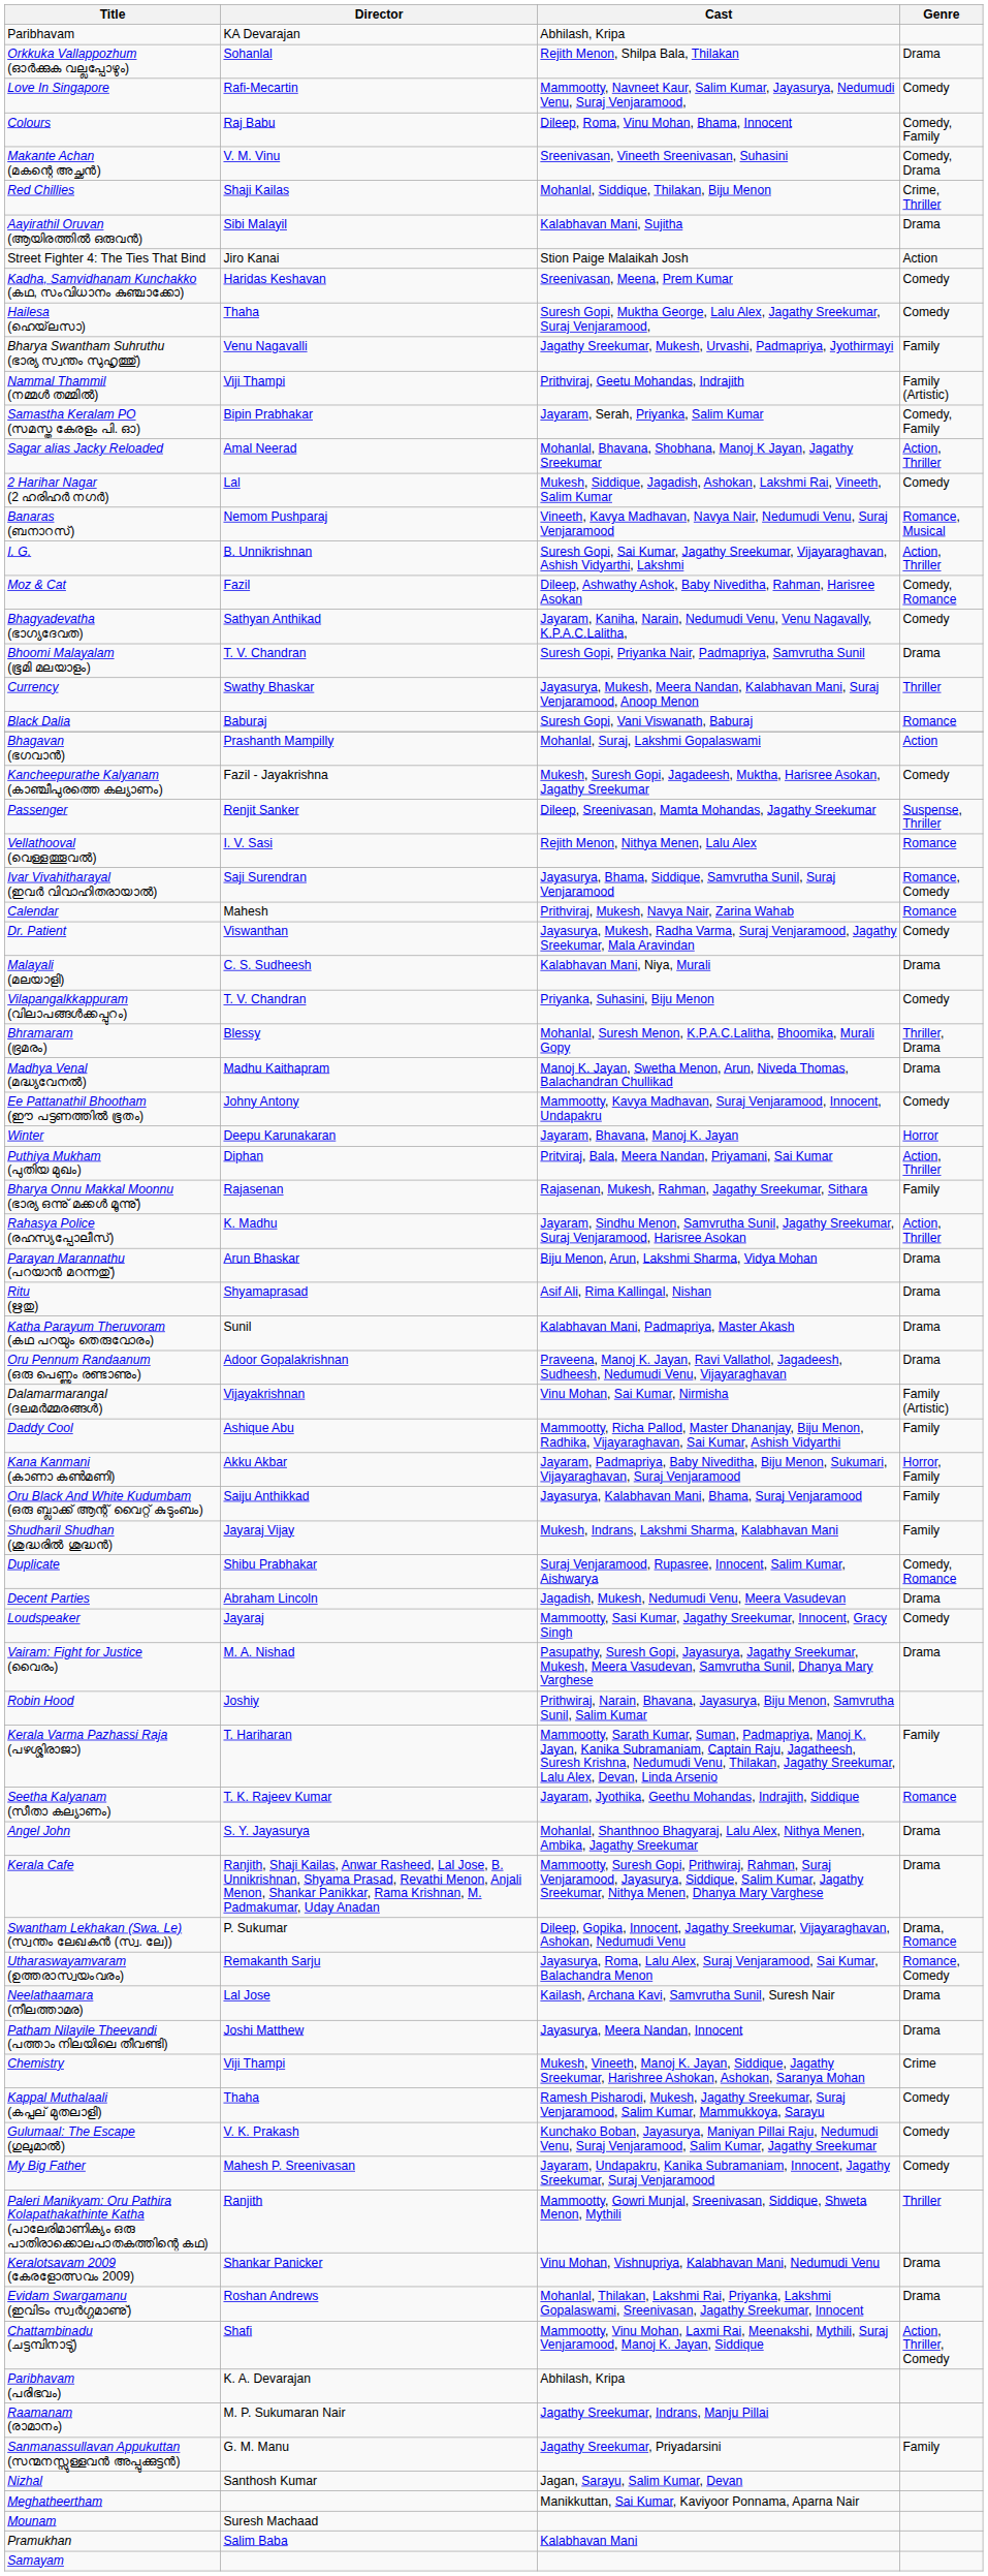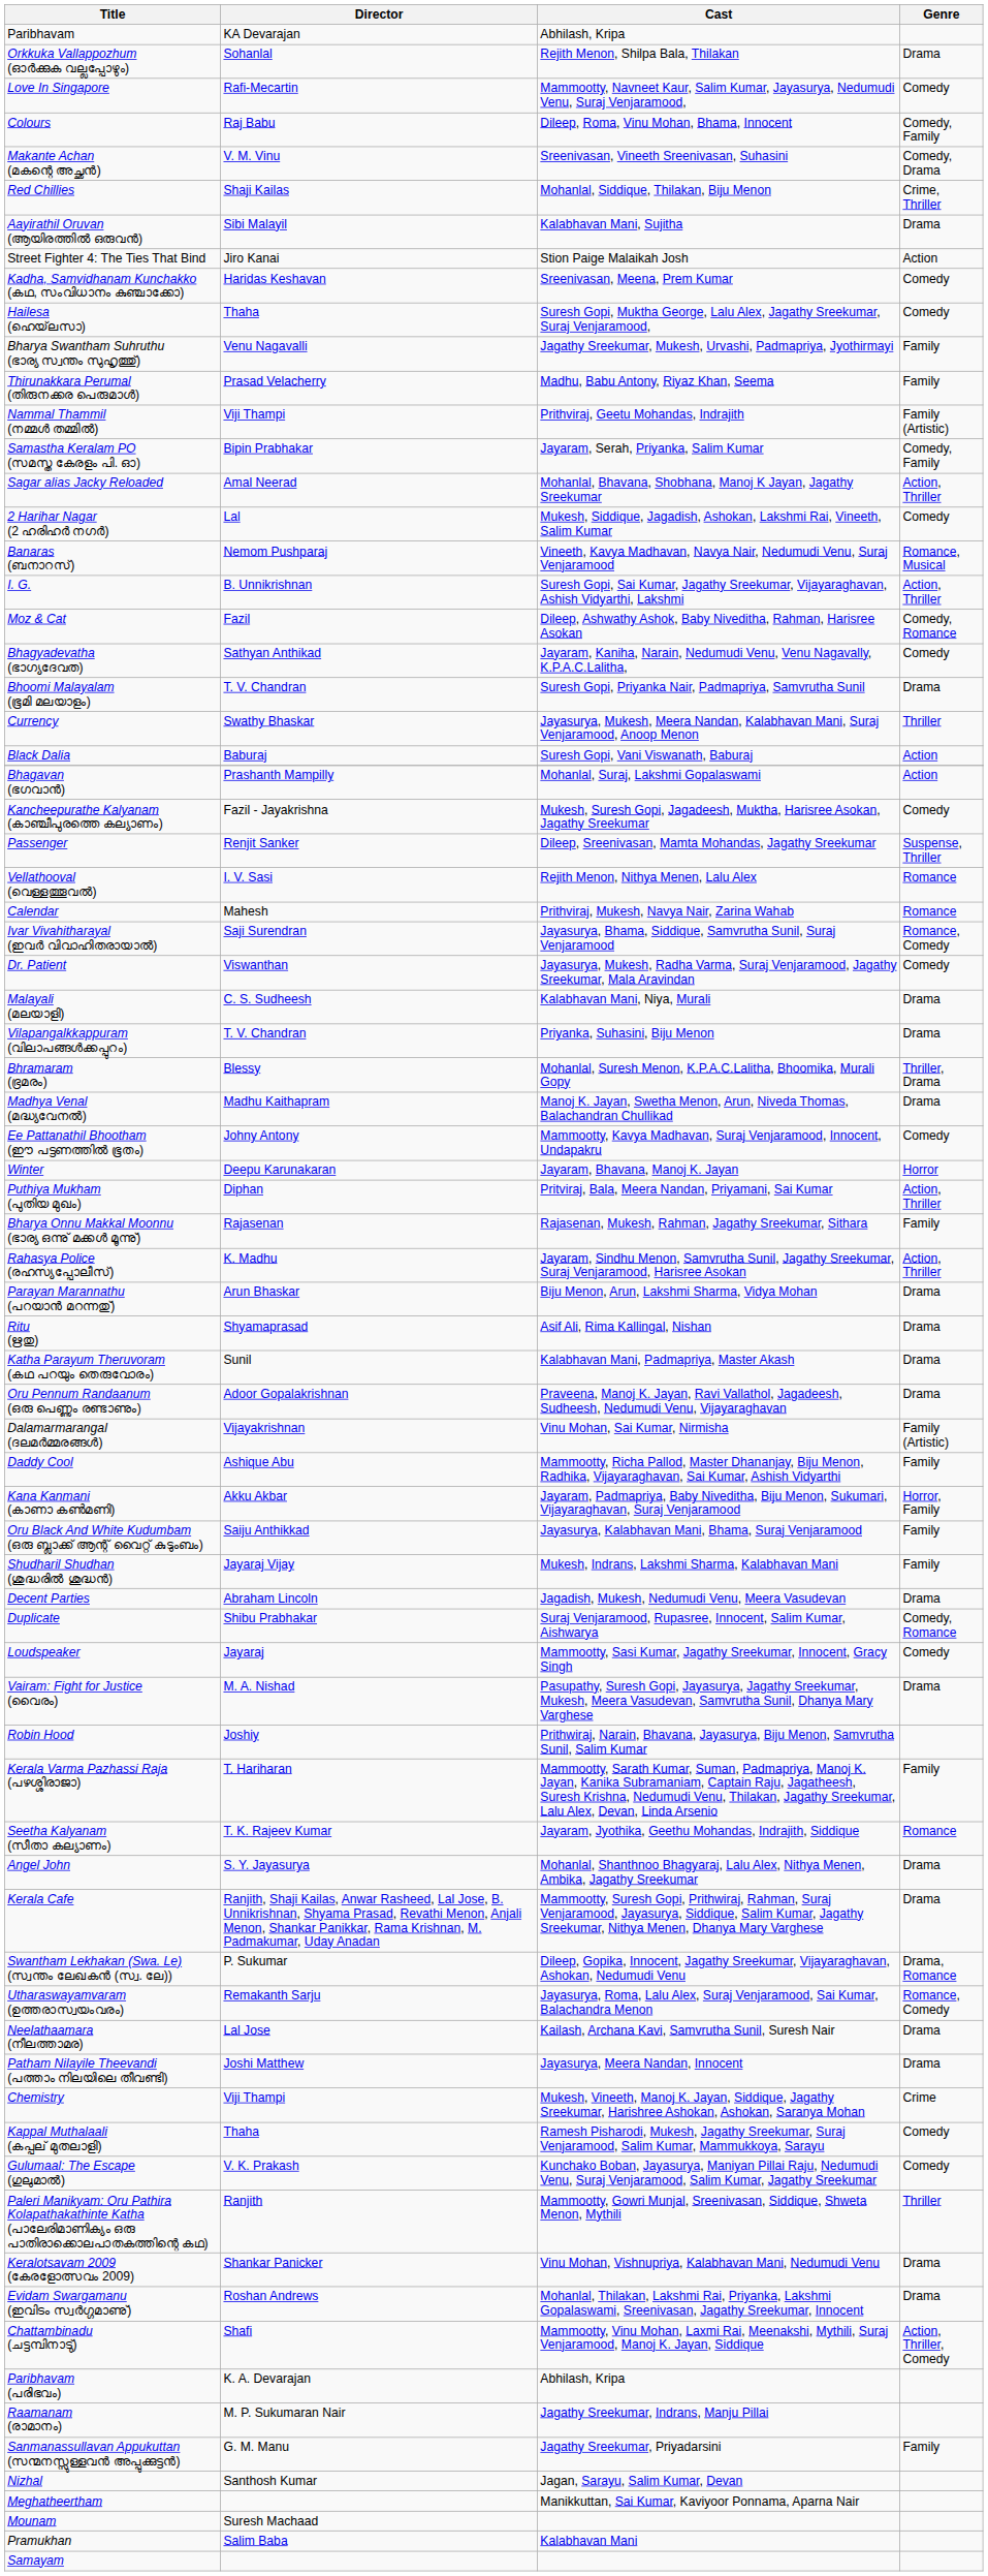+ row: Thirunakkara Perumal (തിരുനക്കര പെരുമാൾ) | Prasad Velacherry | Madhu, Babu Antony, Riyaz Khan, Seema | Family
Black Dalia | Genre: Romance -> Action
rows swapped: Calendar <-> Ivar Vivahitharayal (ഇവർ വിവാഹിതരായാൽ)
Vilapangalkkappuram (വിലാപങ്ങൾക്കപ്പുറം) | Genre: Comedy -> Drama
rows swapped: Decent Parties <-> Duplicate
- row: My Big Father | Mahesh P. Sreenivasan | Jayaram, Undapakru, Kanika Subramaniam, Innocent, Jagathy Sreekumar, Suraj Venjaramood | Comedy
